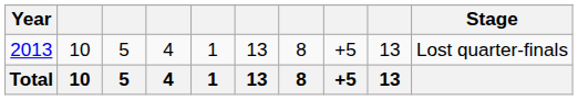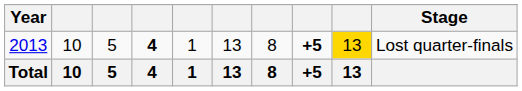2013 | column 4: normal -> bold
2013 | column 8: normal -> bold
2013 | column 9: no background -> gold background
